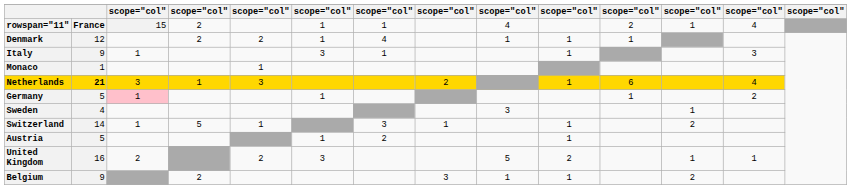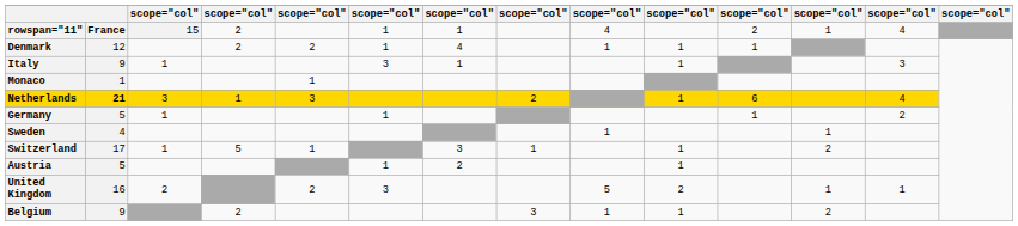Germany | column 3: pink background -> no background
Sweden | column 9: 3 -> 1
Switzerland | column 2: 14 -> 17
